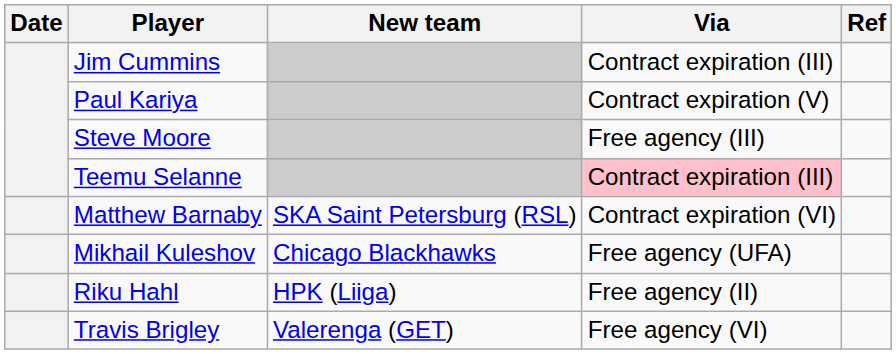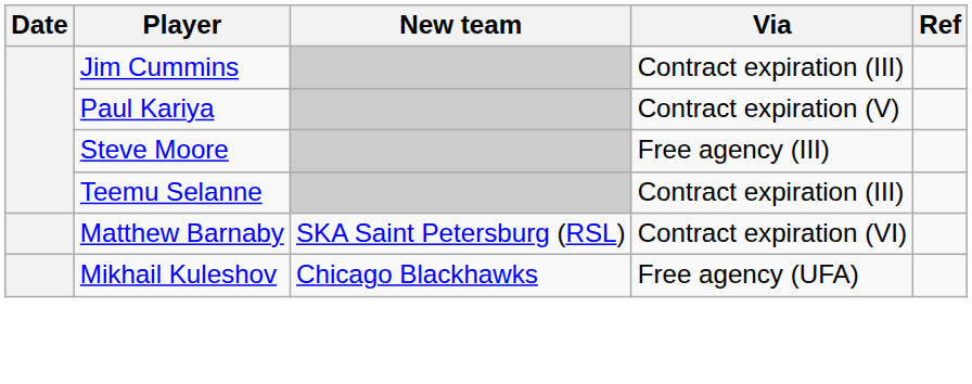Teemu Selanne | Via: pink background -> no background
- row: Riku Hahl | HPK (Liiga) | Free agency (II)
- row: Travis Brigley | Valerenga (GET) | Free agency (VI)
